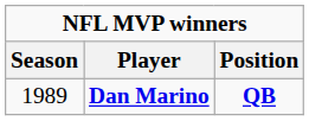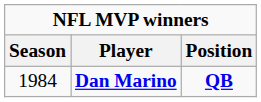Dan Marino | Season: 1989 -> 1984
